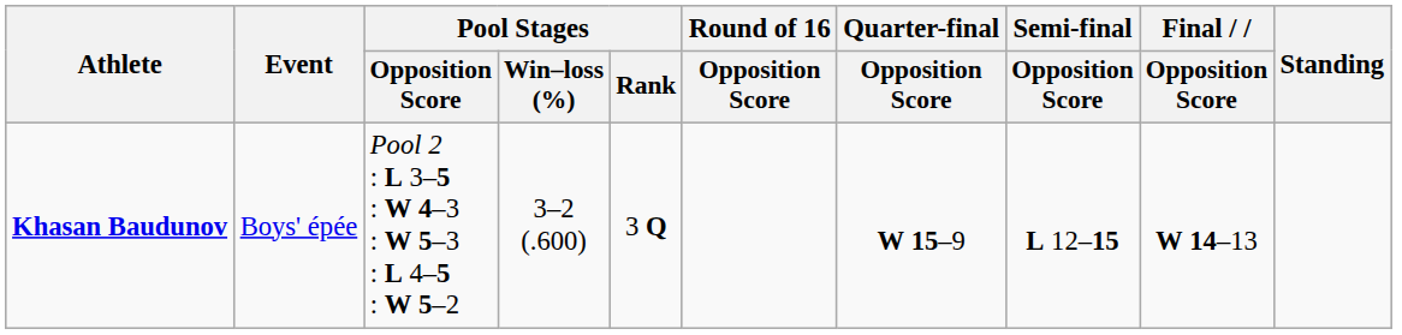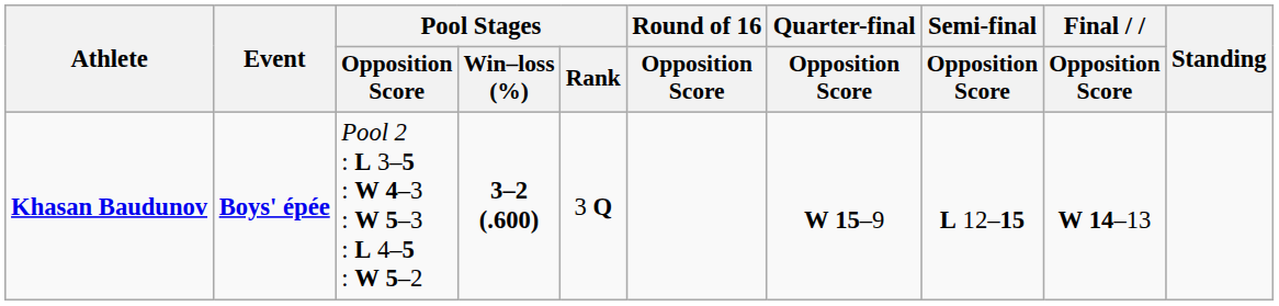Khasan Baudunov | Event: normal -> bold
Khasan Baudunov | Pool Stages / Win–loss (%): normal -> bold
